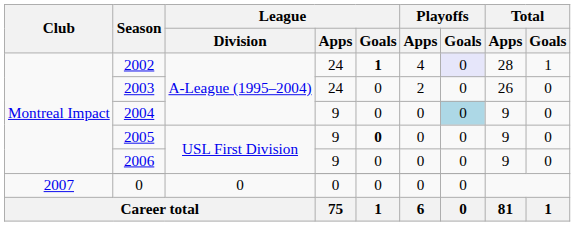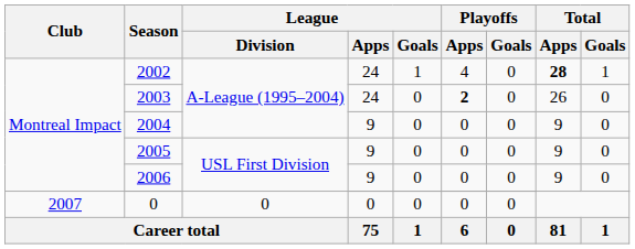2002 | League / Goals: bold -> normal
2002 | Playoffs / Goals: lavender background -> no background
2002 | Total / Apps: normal -> bold
2003 | Playoffs / Apps: normal -> bold
2004 | Playoffs / Goals: lightblue background -> no background
2005 | League / Goals: bold -> normal
